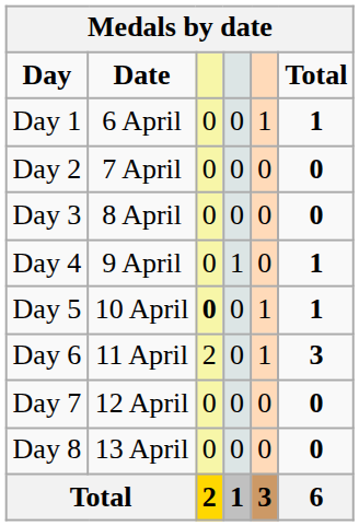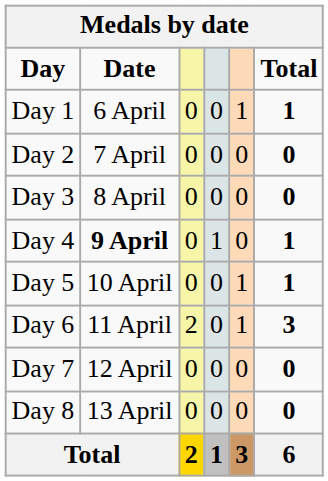Day 4 | Date: normal -> bold
Day 5 | column 3: bold -> normal
